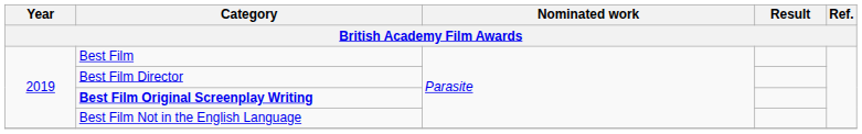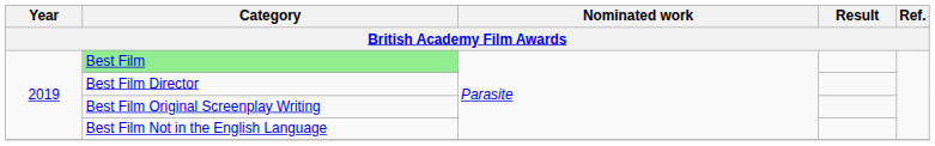Best Film | Category: no background -> lightgreen background
Best Film Original Screenplay Writing | Category: bold -> normal
